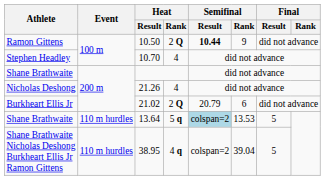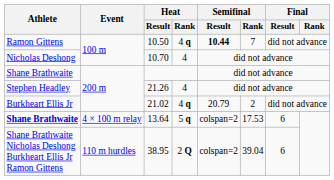10.50 | Heat / Rank: 2 Q -> 4 q
10.50 | Semifinal / Rank: 9 -> 7
10.70 | Athlete: Stephen Headley -> Nicholas Deshong
21.26 | Athlete: Nicholas Deshong -> Stephen Headley
21.02 | Heat / Rank: 2 Q -> 4 q
21.02 | Semifinal / Rank: 6 -> 2
13.64 | Athlete: normal -> bold
13.64 | Event: 110 m hurdles -> 4 × 100 m relay
13.64 | Semifinal / Result: lightblue background -> no background
13.64 | Semifinal / Rank: 13.53 -> 17.53
13.64 | Final / Result: 5 -> 6
38.95 | Heat / Rank: 4 q -> 2 Q
38.95 | Final / Result: 5 -> 6
